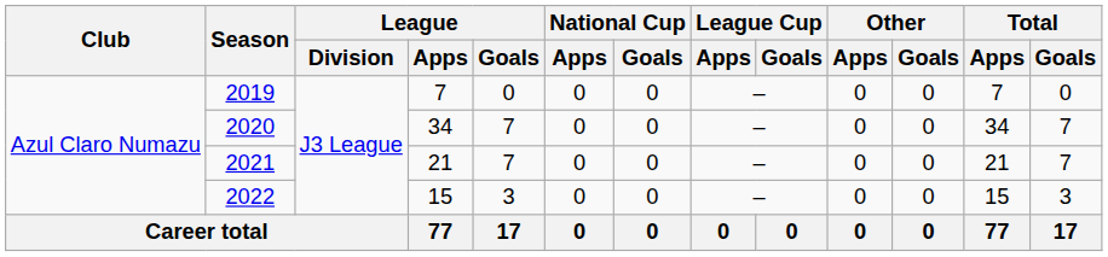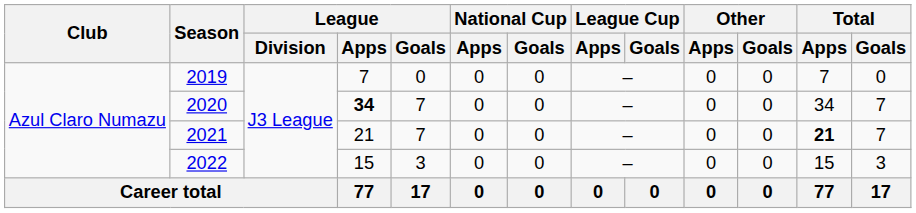2020 | League / Apps: normal -> bold
2021 | Total / Apps: normal -> bold
